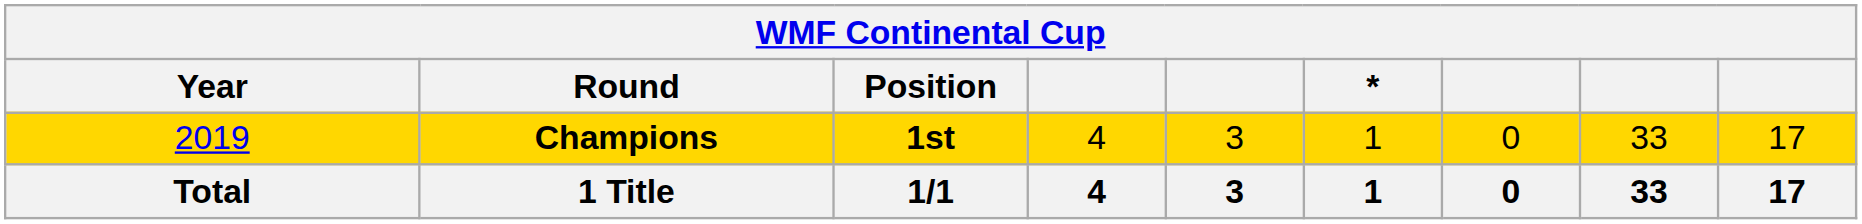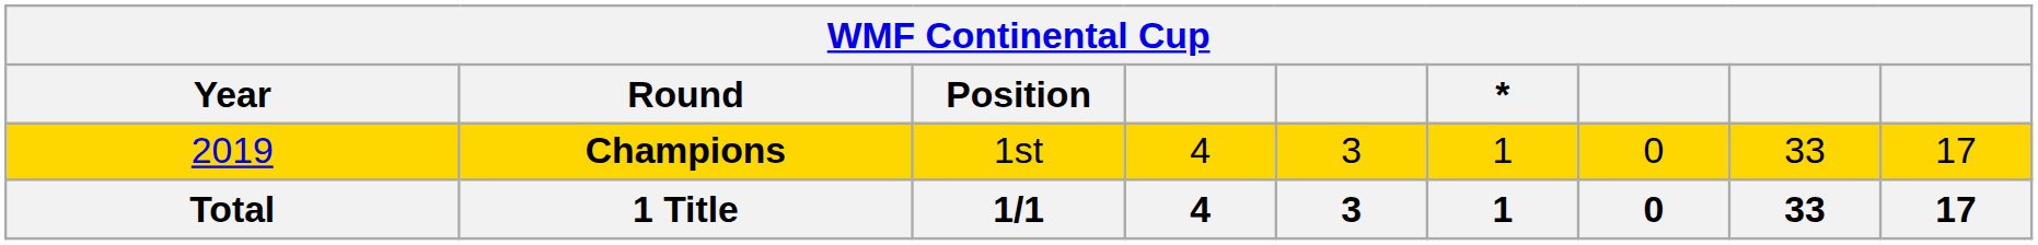Champions | Position: bold -> normal
